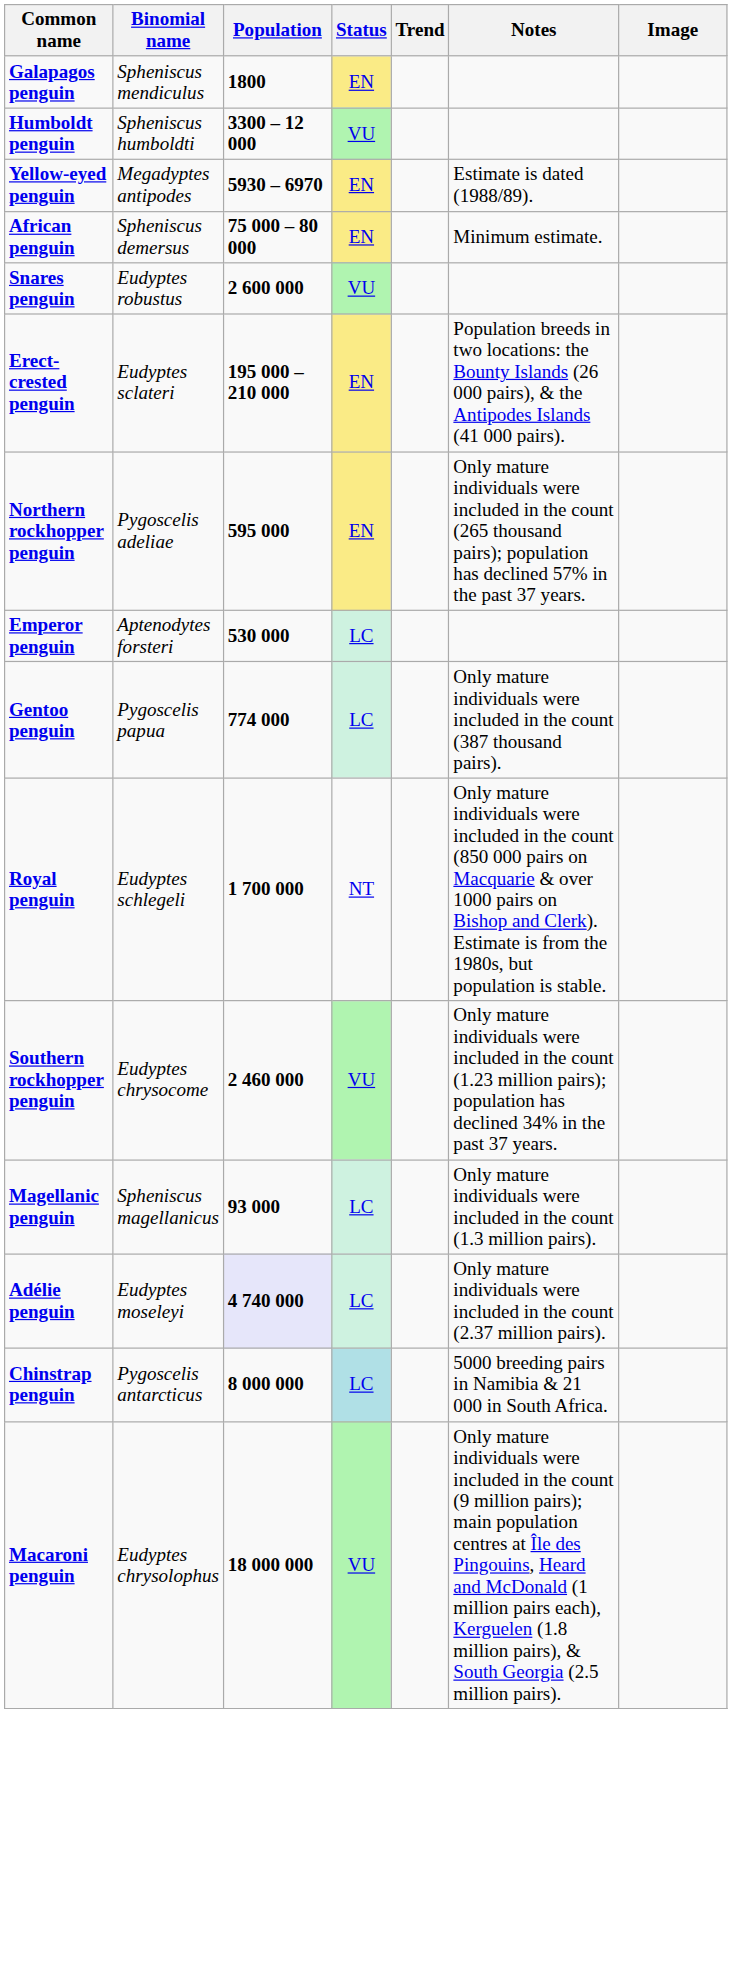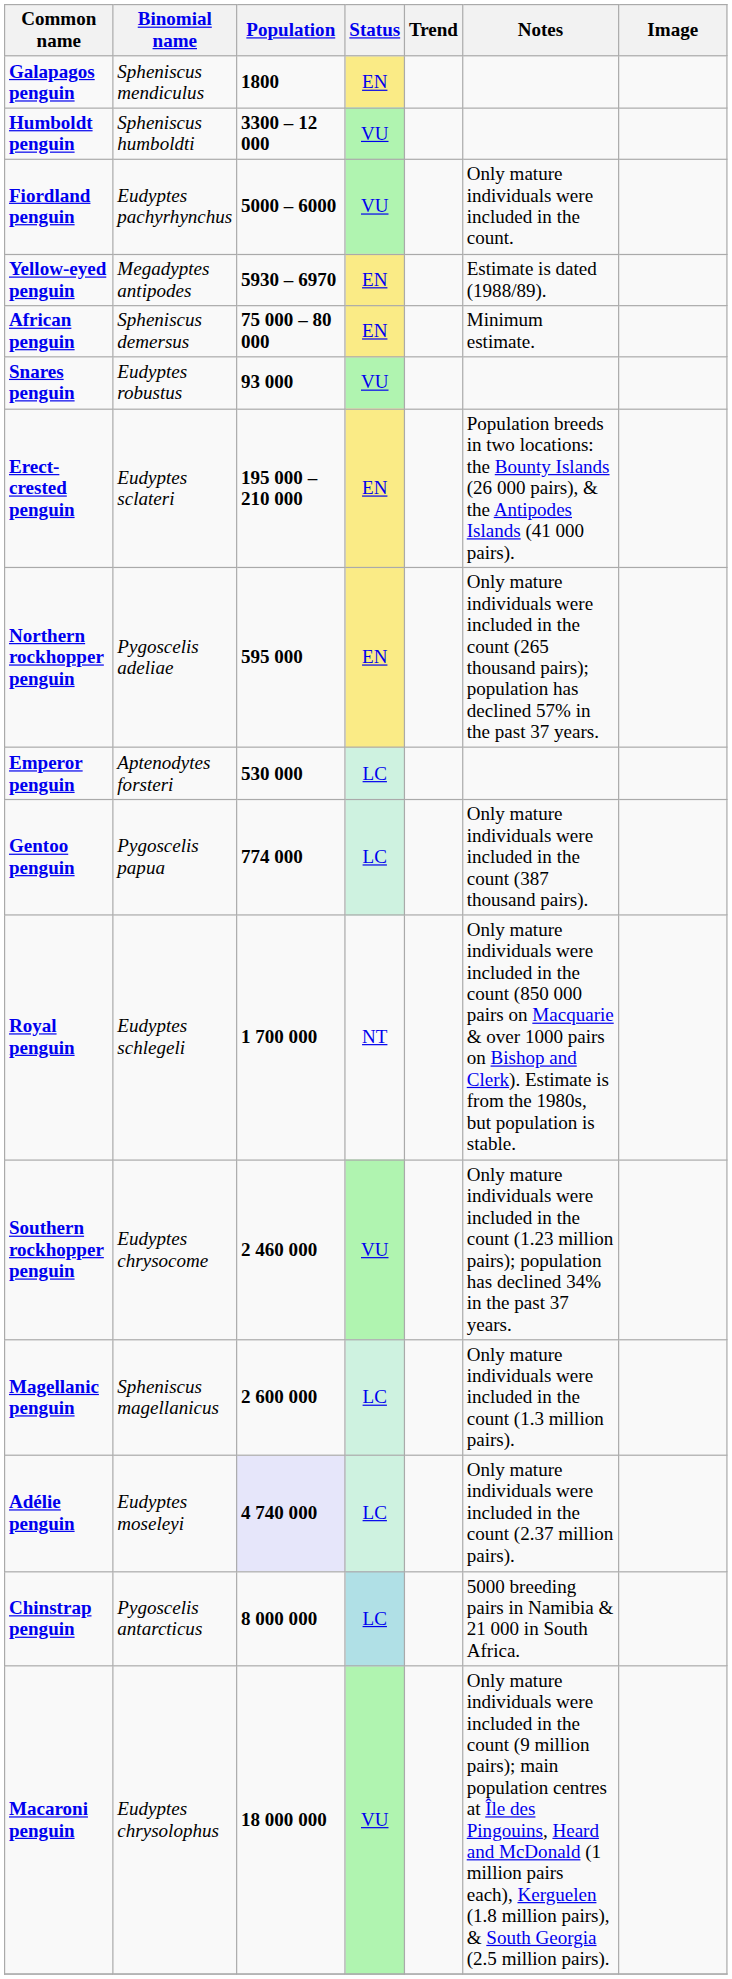+ row: Fiordland penguin | Eudyptes pachyrhynchus | 5000 – 6000 | VU | Only mature individuals were included in the count.
Snares penguin | Population: 2 600 000 -> 93 000
Magellanic penguin | Population: 93 000 -> 2 600 000
